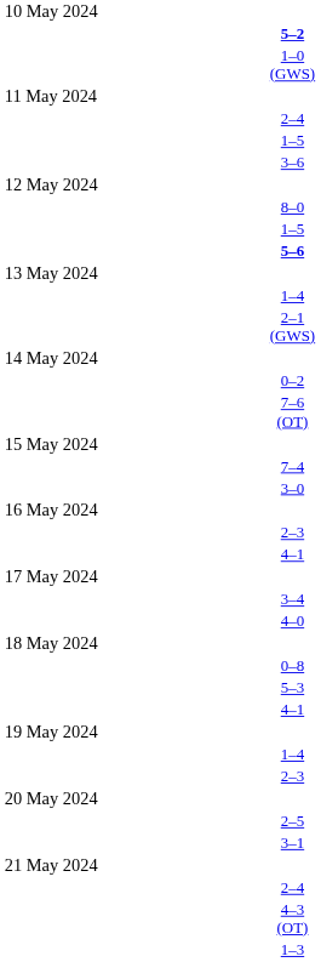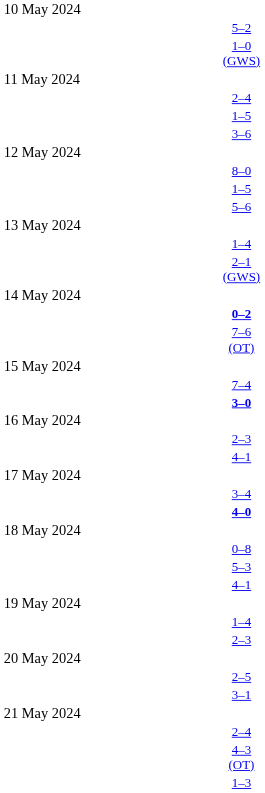5–2 | column 2: bold -> normal
5–6 | column 2: bold -> normal
0–2 | column 2: normal -> bold
3–0 | column 2: normal -> bold
4–0 | column 2: normal -> bold
